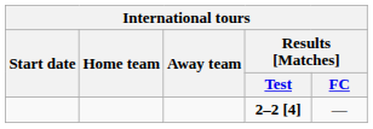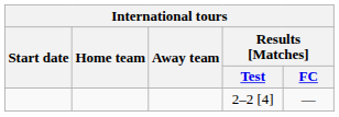row 4 | Results [Matches] / Test: bold -> normal
